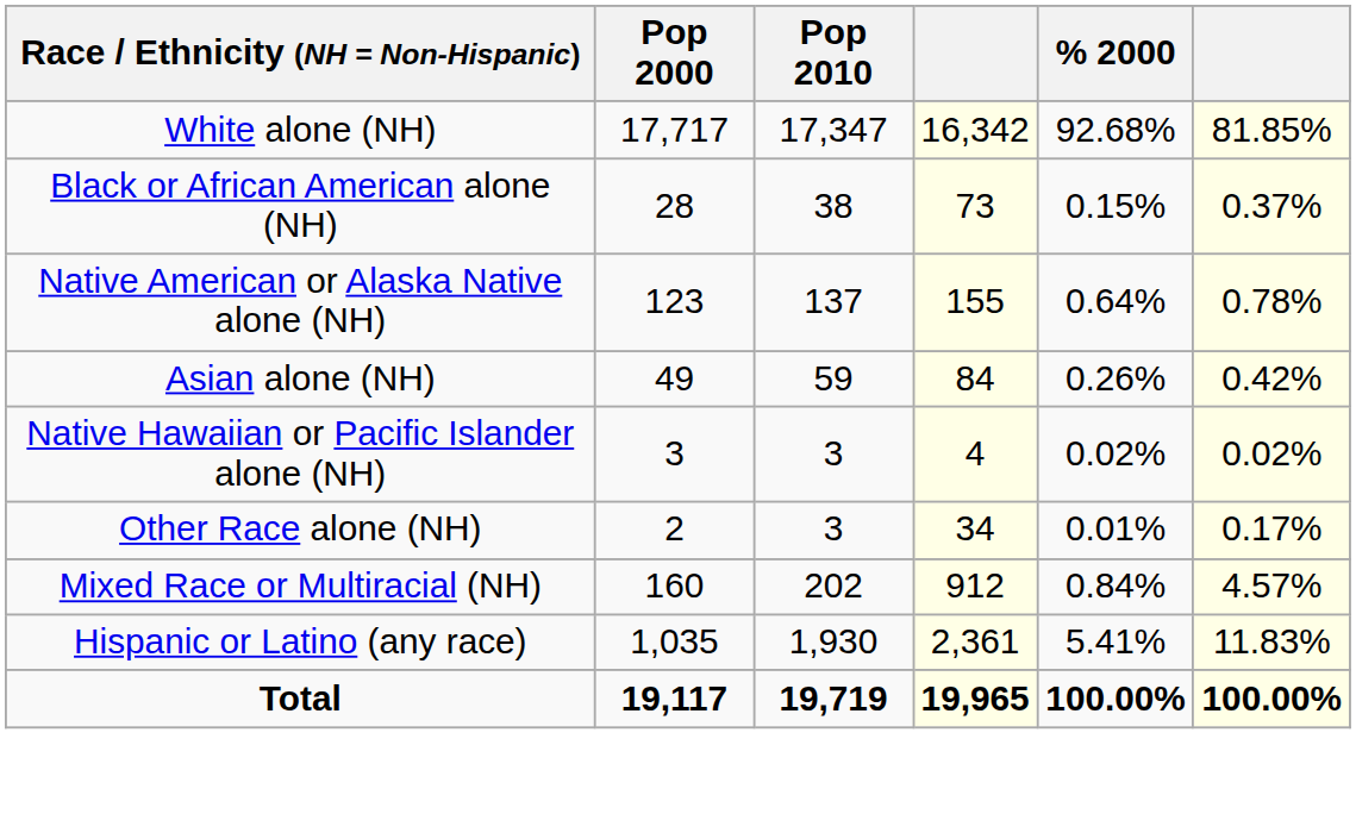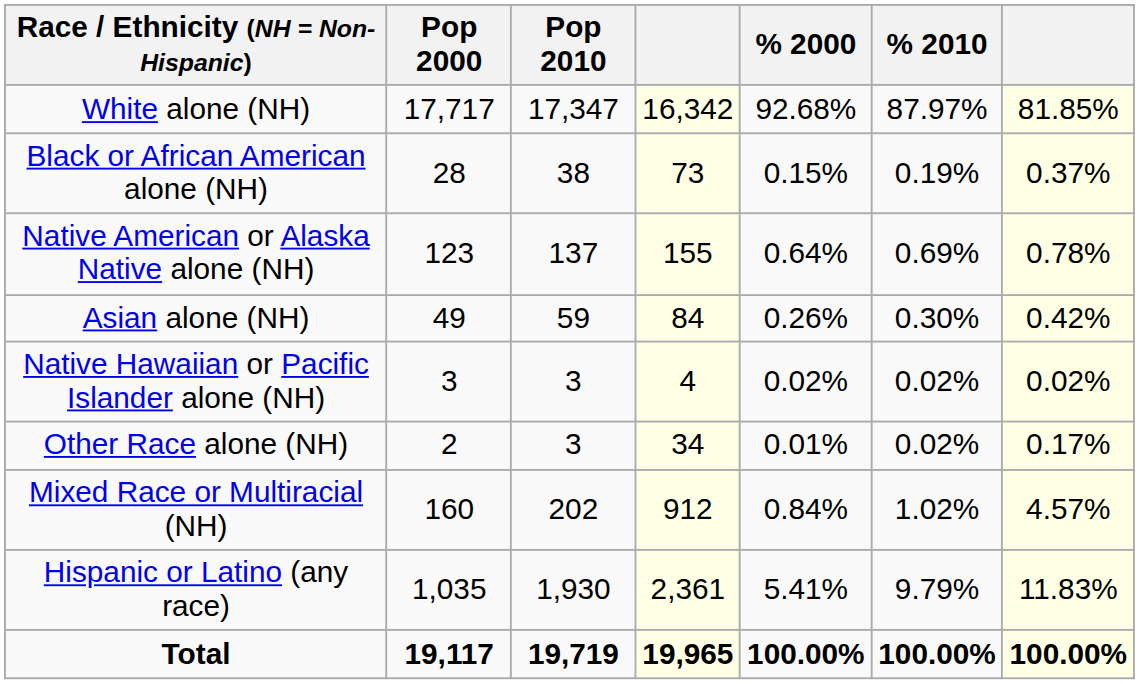+ column: % 2010 | 87.97% | 0.19% | 0.69% | 0.30% | 0.02% | 0.02% | 1.02% | 9.79% | 100.00%
